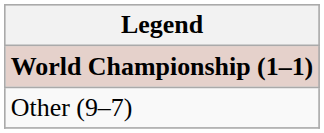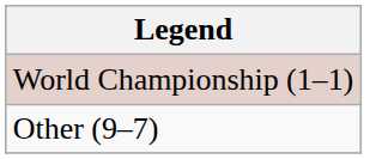row 2 | column 1: bold -> normal
